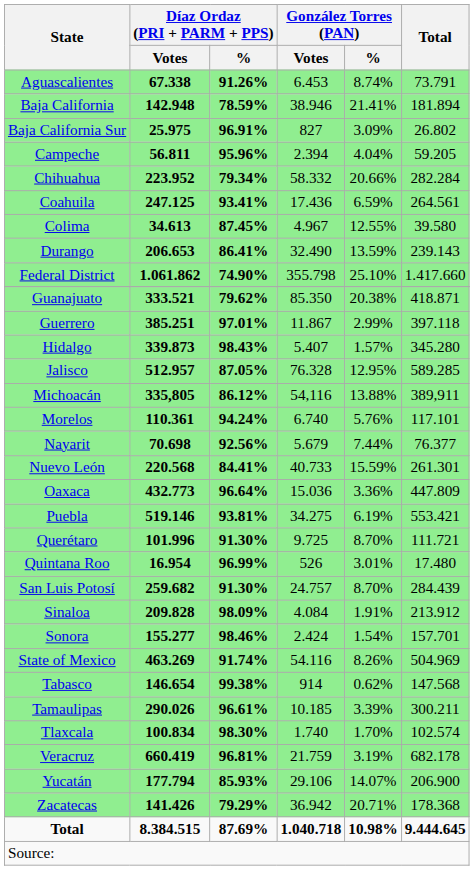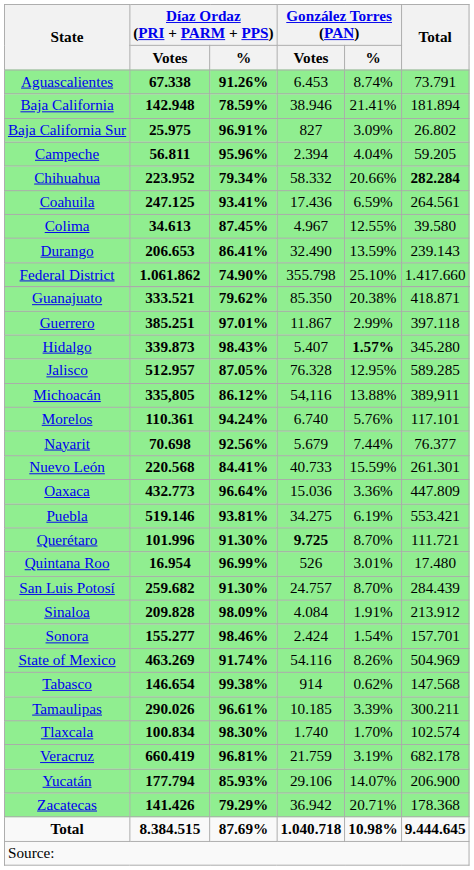Chihuahua | Total: normal -> bold
Hidalgo | González Torres (PAN) / %: normal -> bold
Querétaro | González Torres (PAN) / Votes: normal -> bold
